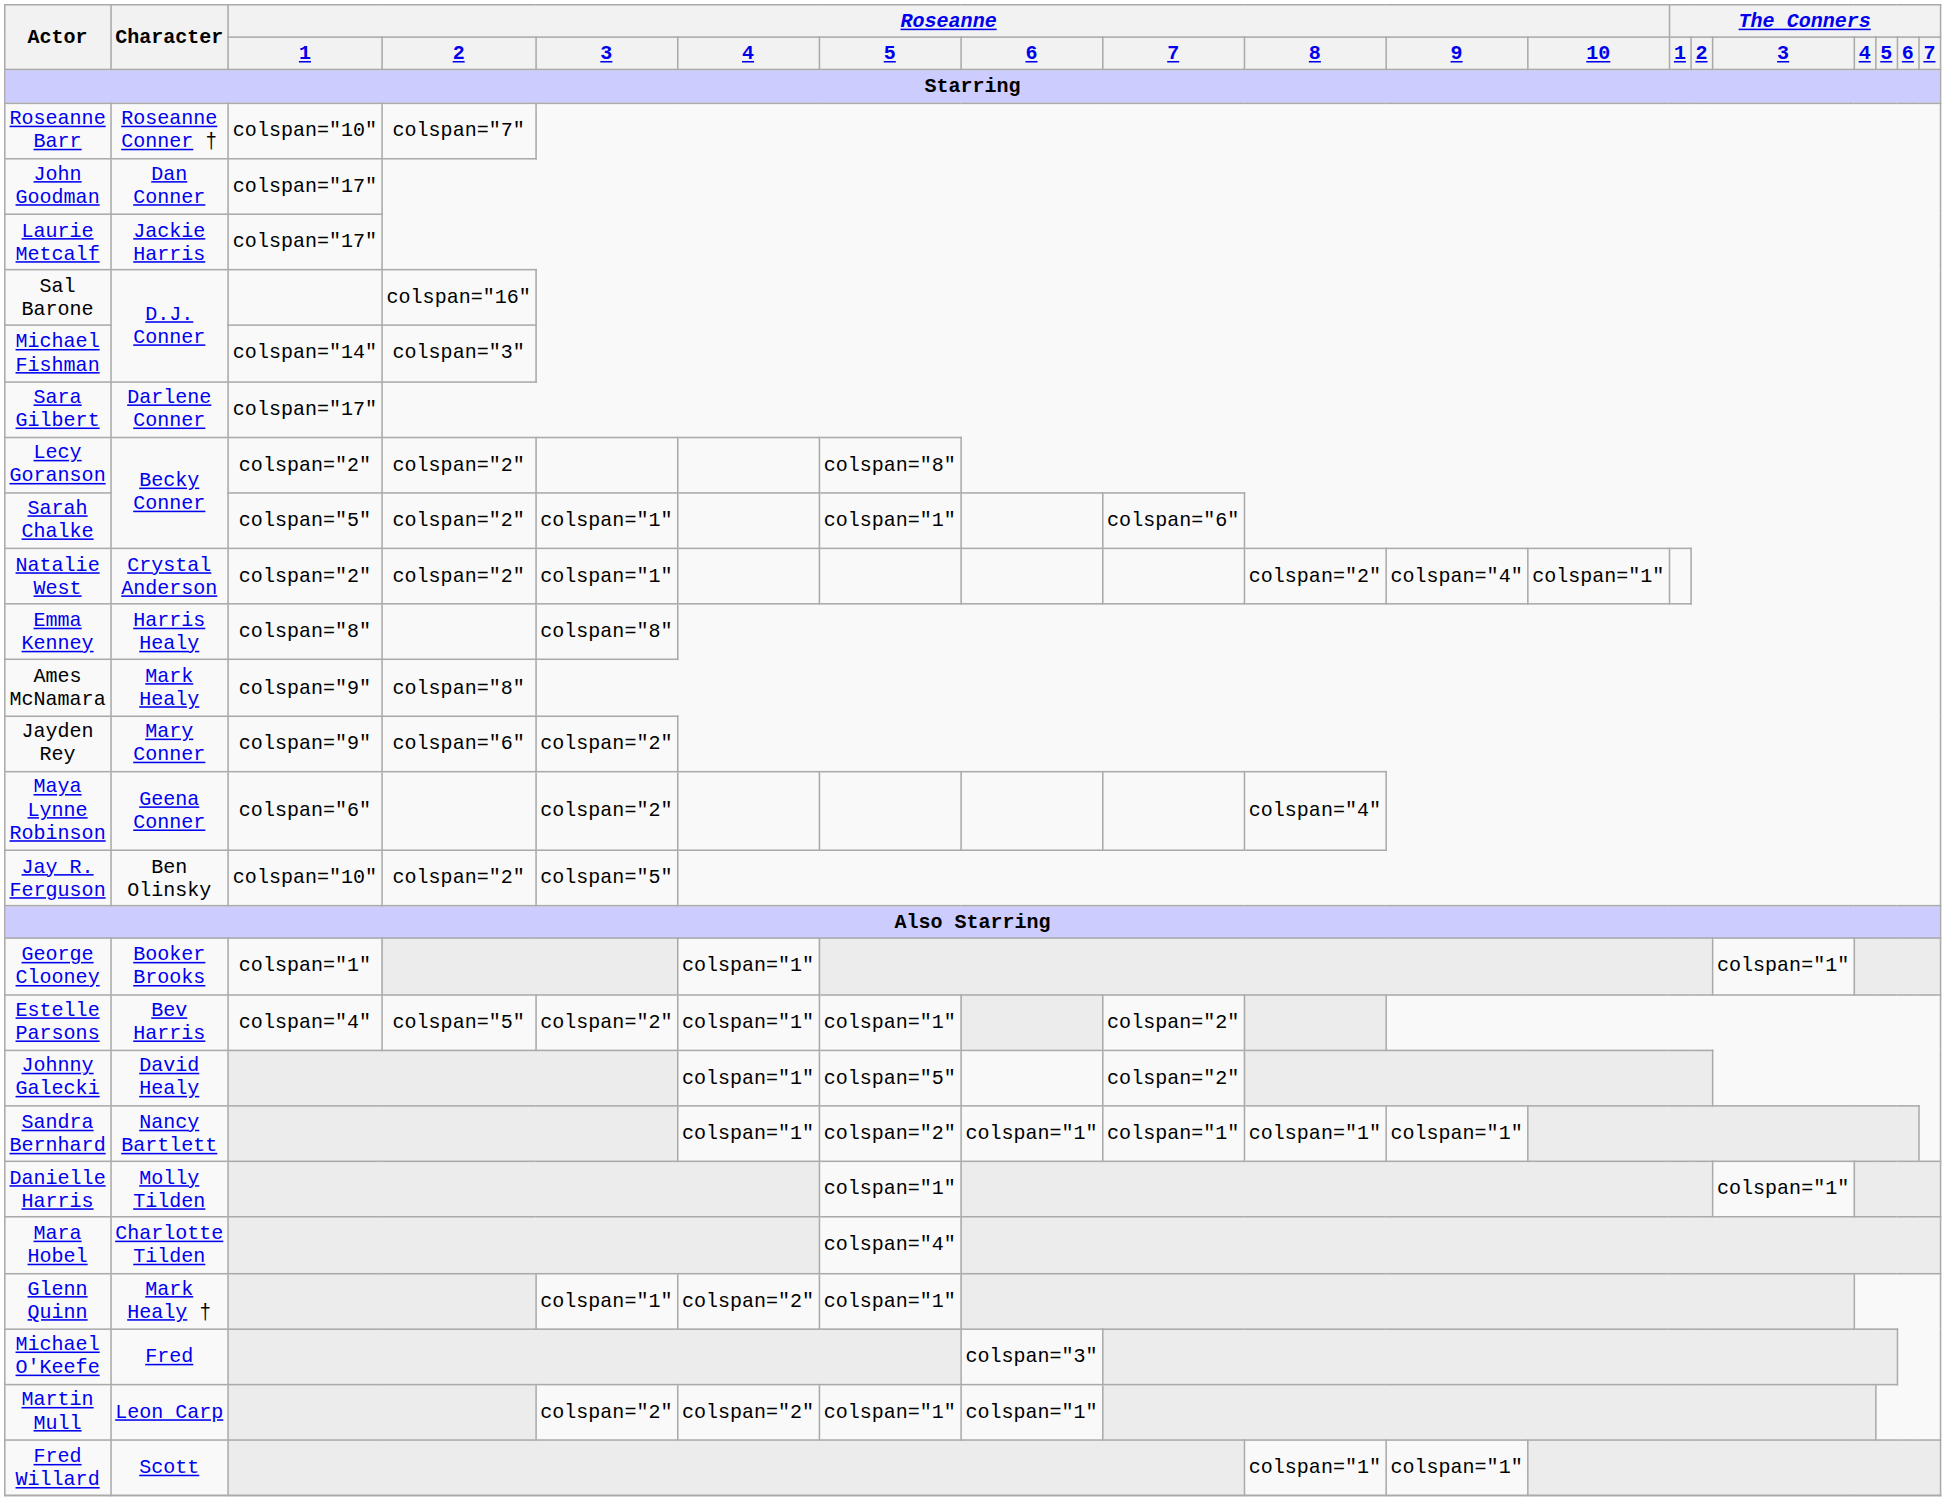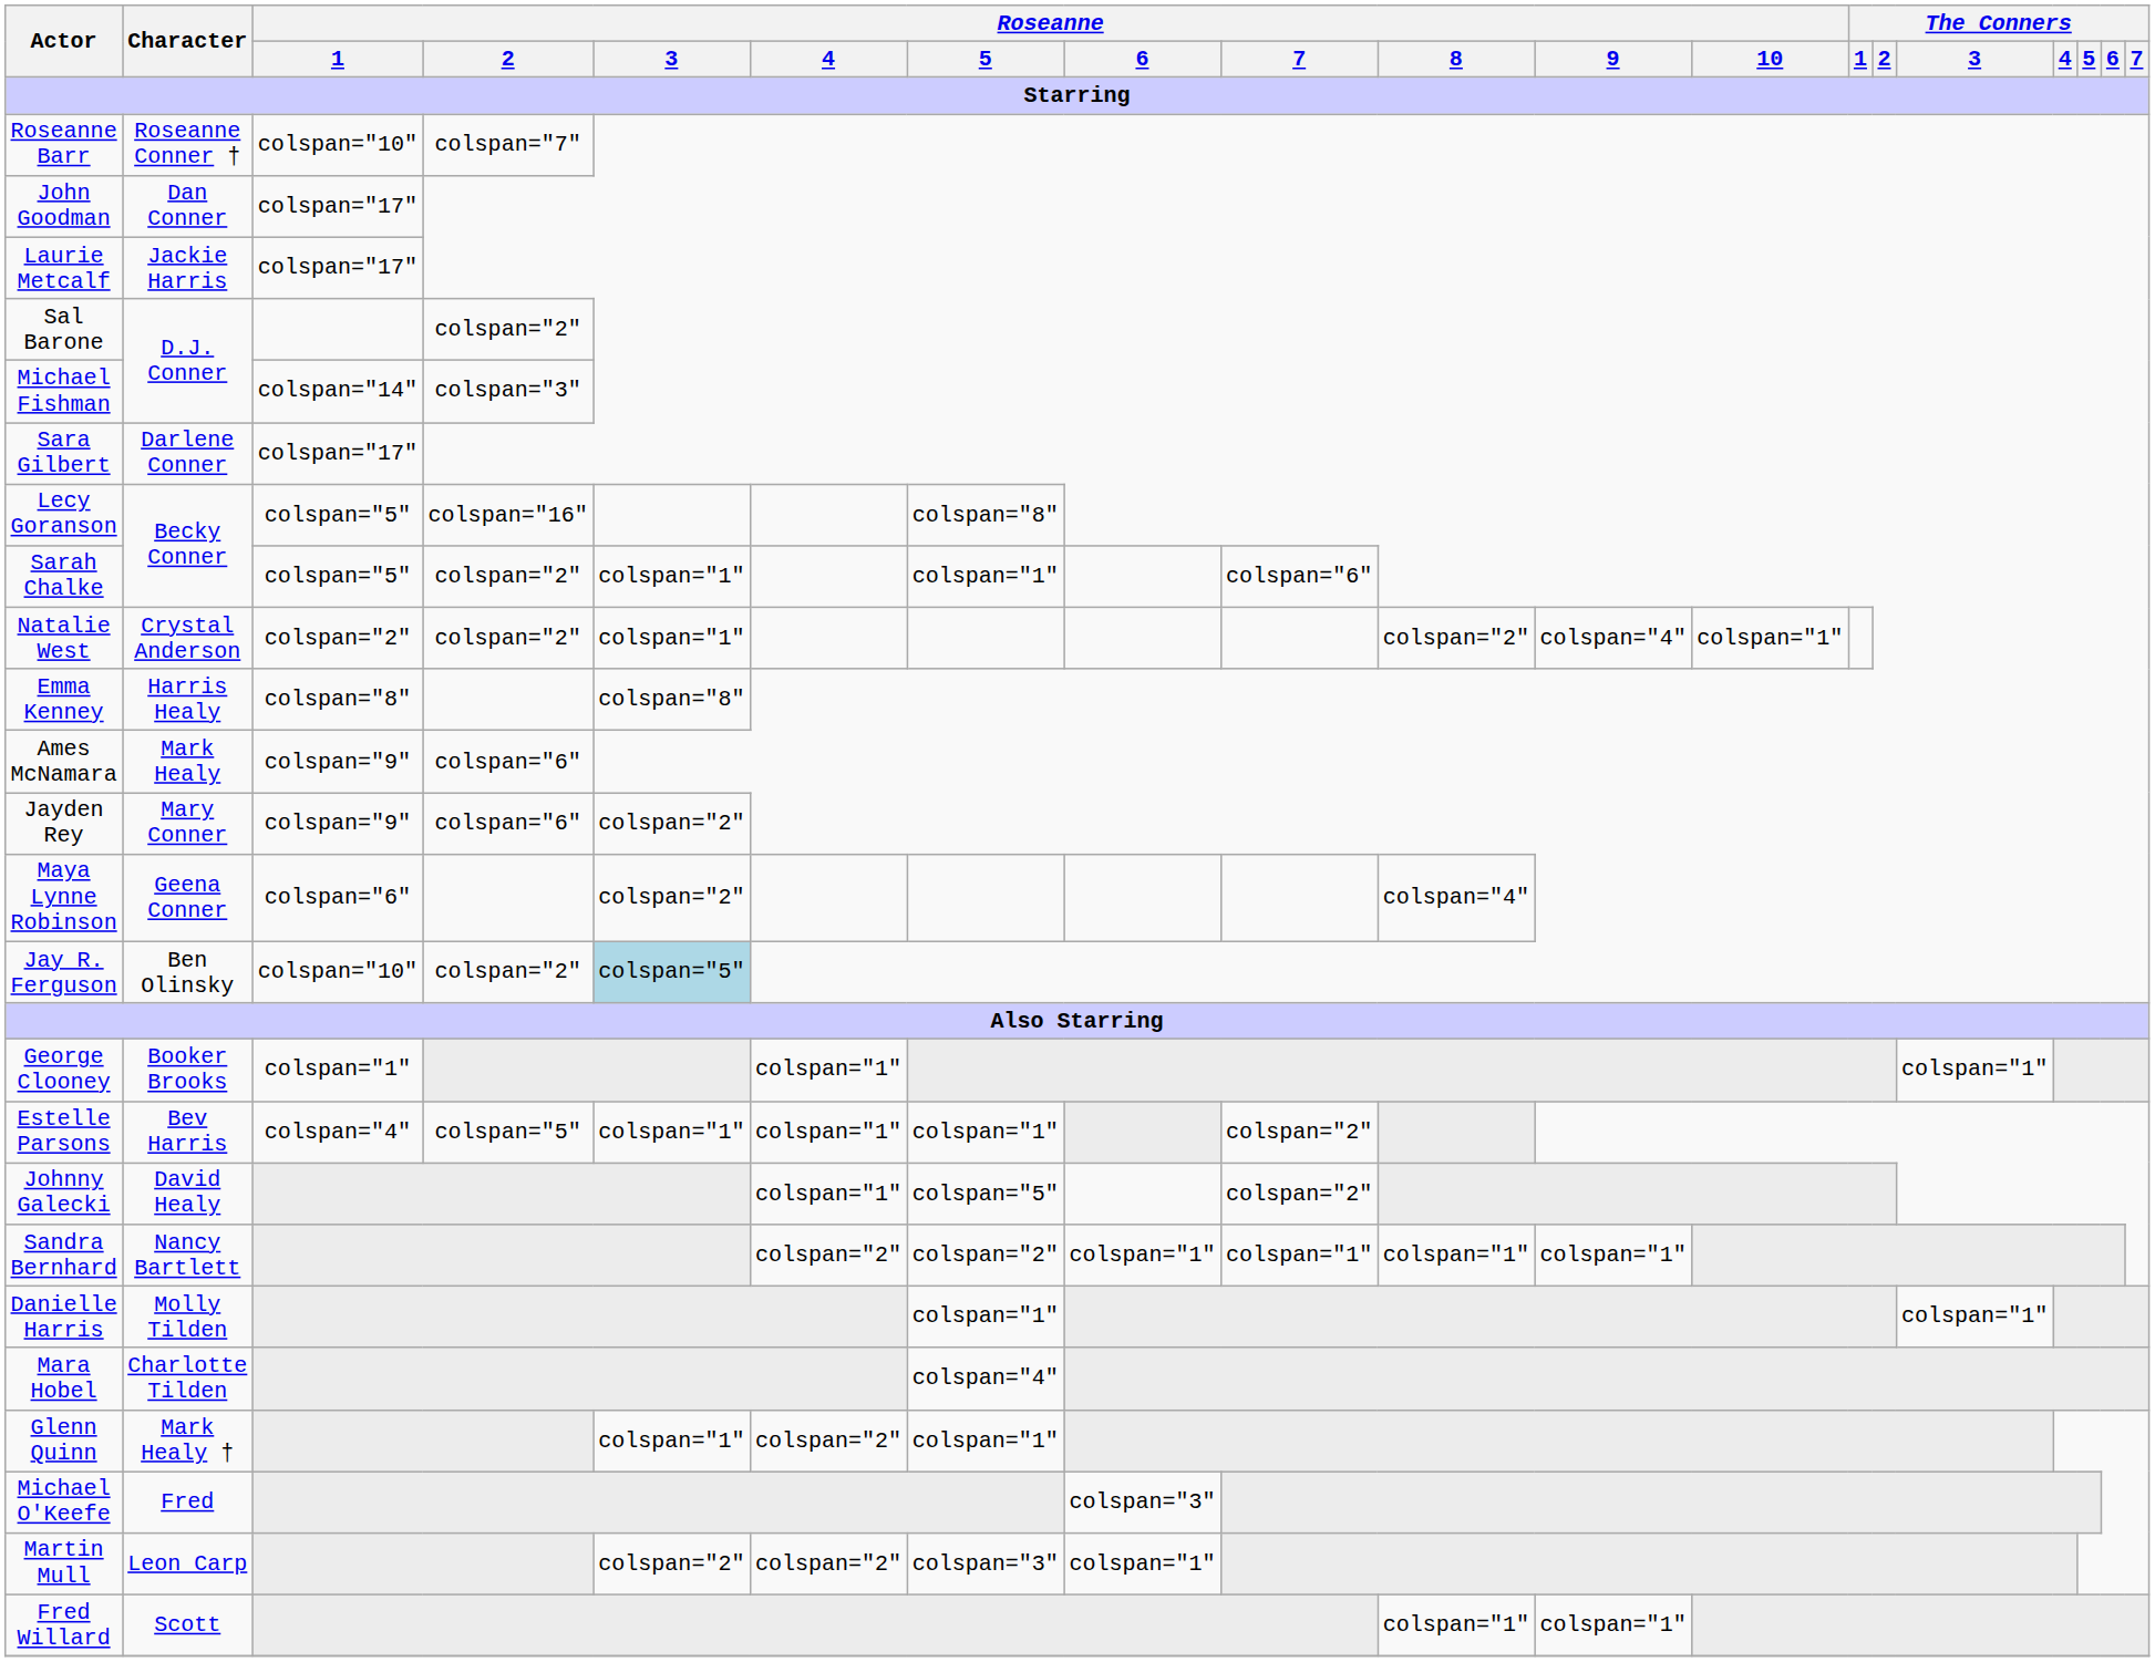Sal Barone | Roseanne / 2: colspan="16" -> colspan="2"
Lecy Goranson | Roseanne / 1: colspan="2" -> colspan="5"
Lecy Goranson | Roseanne / 2: colspan="2" -> colspan="16"
Ames McNamara | Roseanne / 2: colspan="8" -> colspan="6"
Jay R. Ferguson | Roseanne / 3: no background -> lightblue background
Estelle Parsons | Roseanne / 3: colspan="2" -> colspan="1"
Sandra Bernhard | Roseanne / 4: colspan="1" -> colspan="2"
Martin Mull | Roseanne / 5: colspan="1" -> colspan="3"
